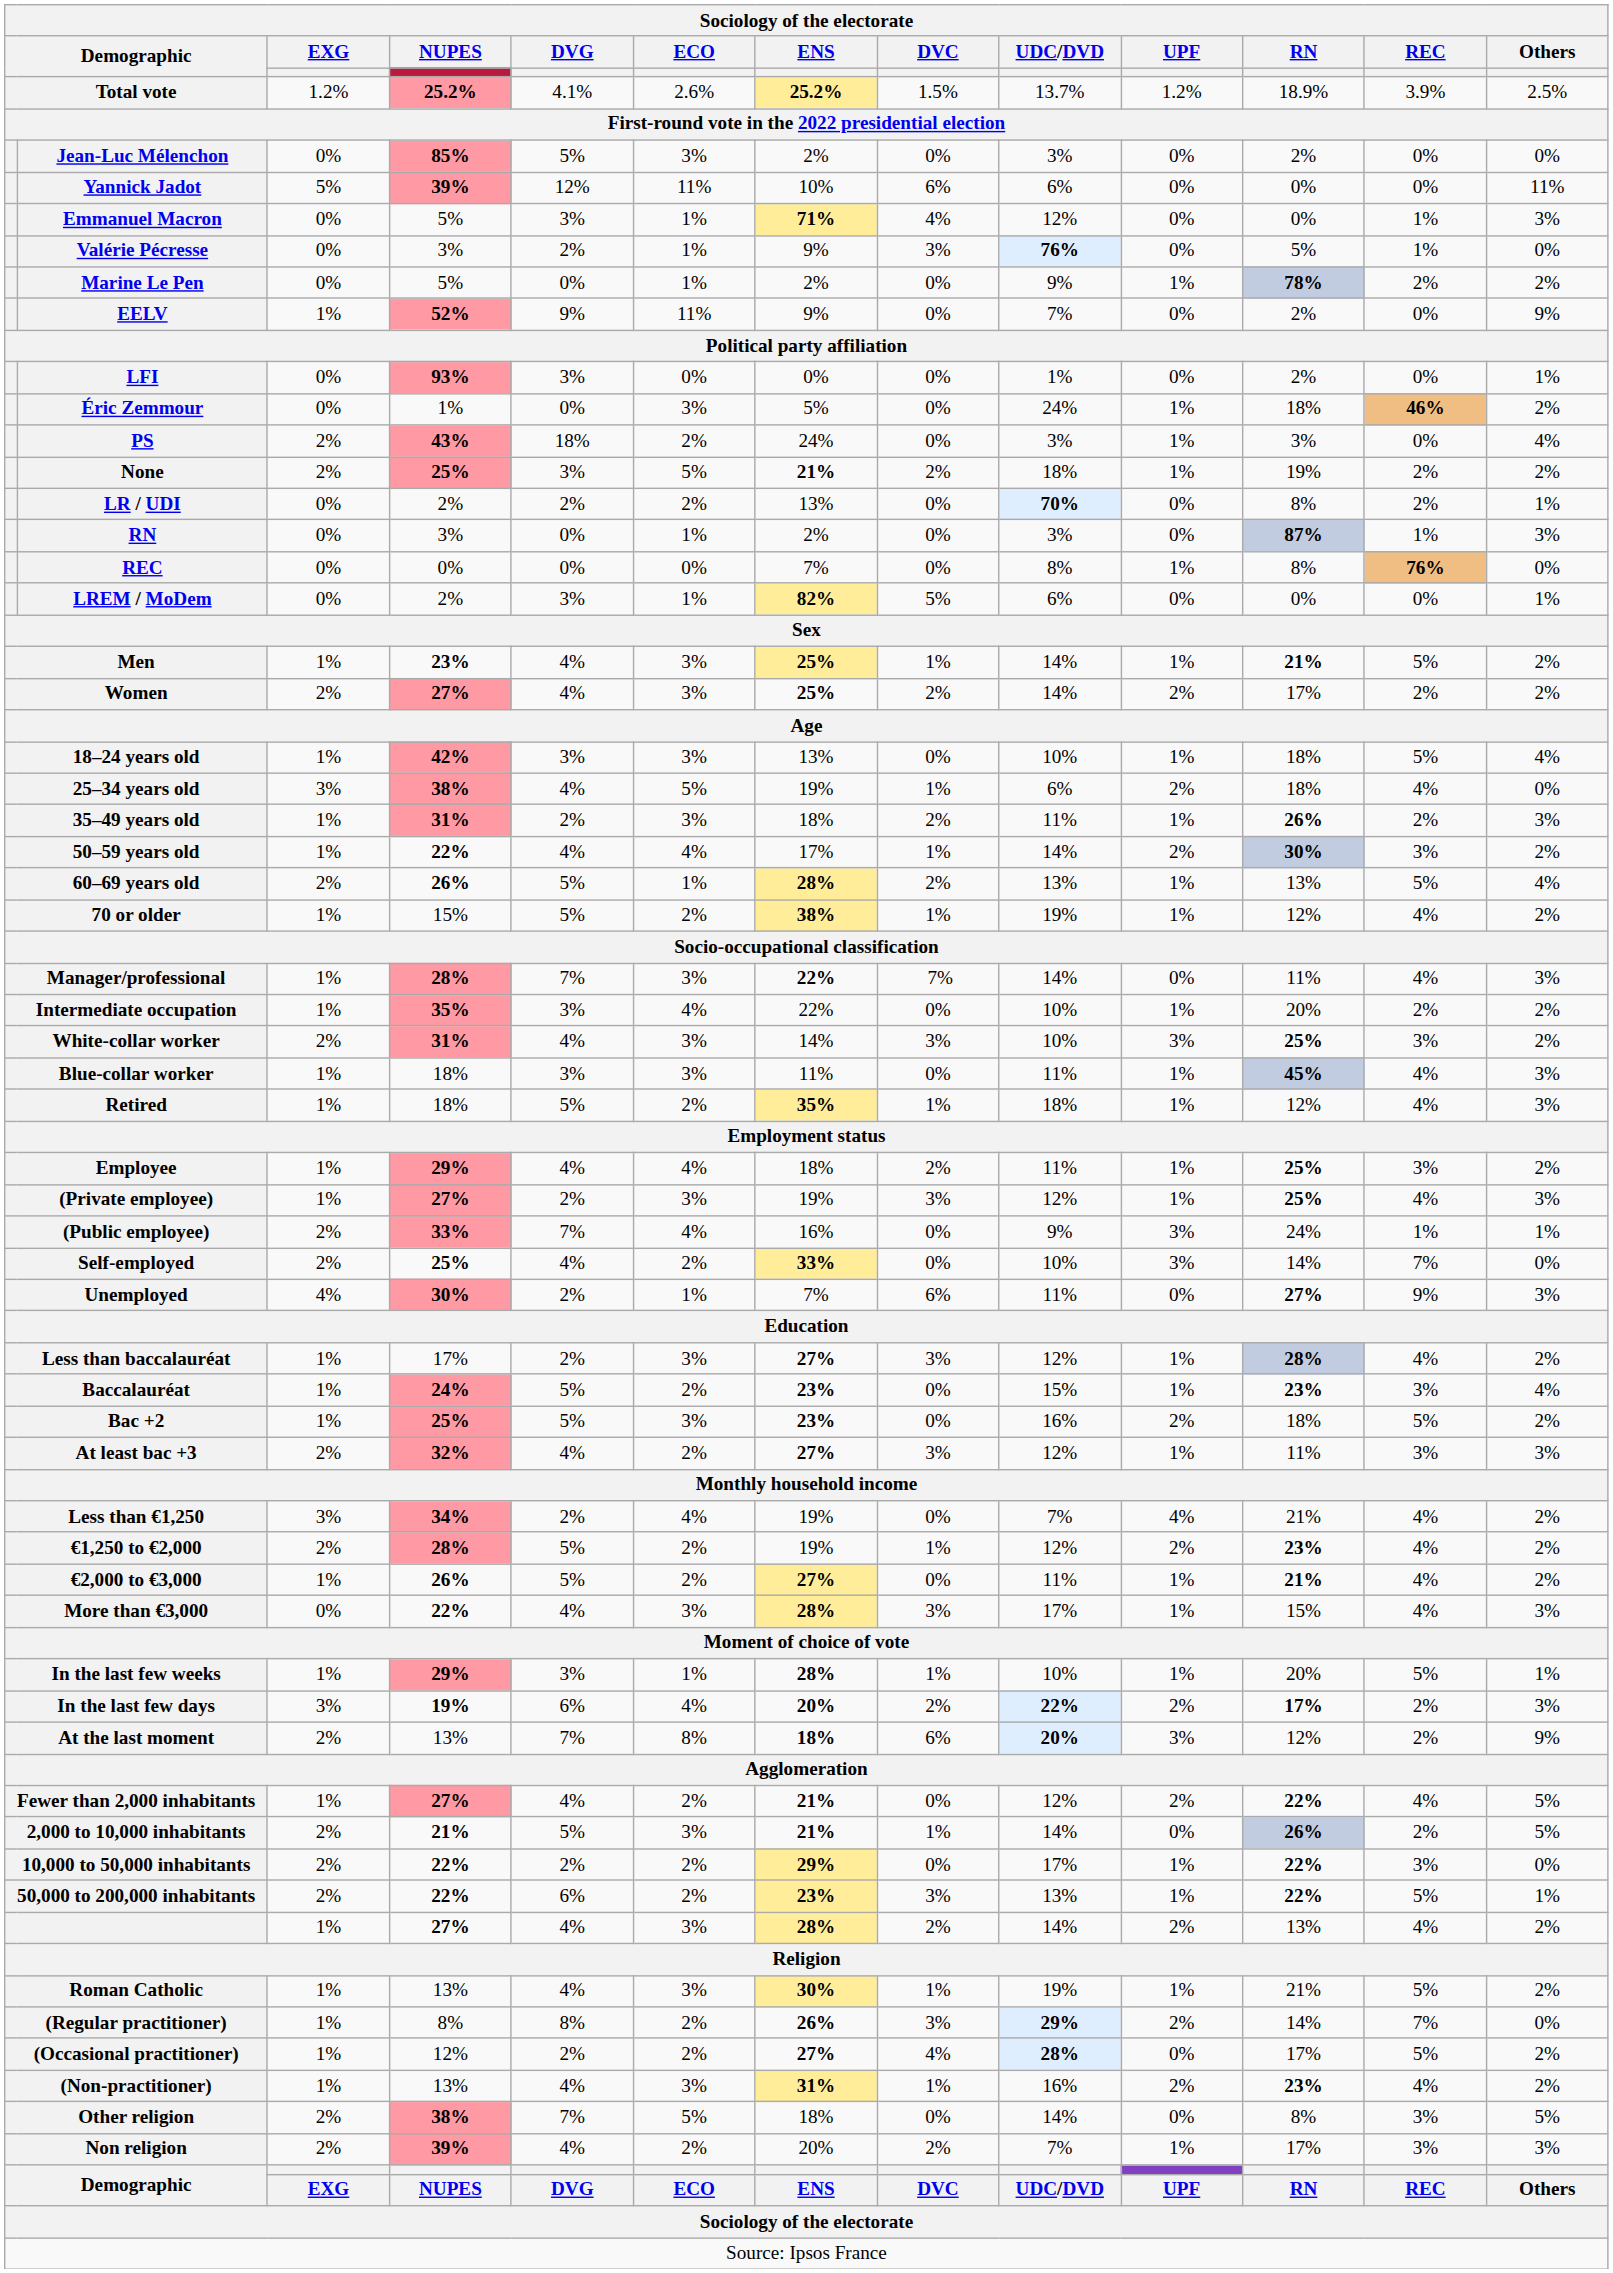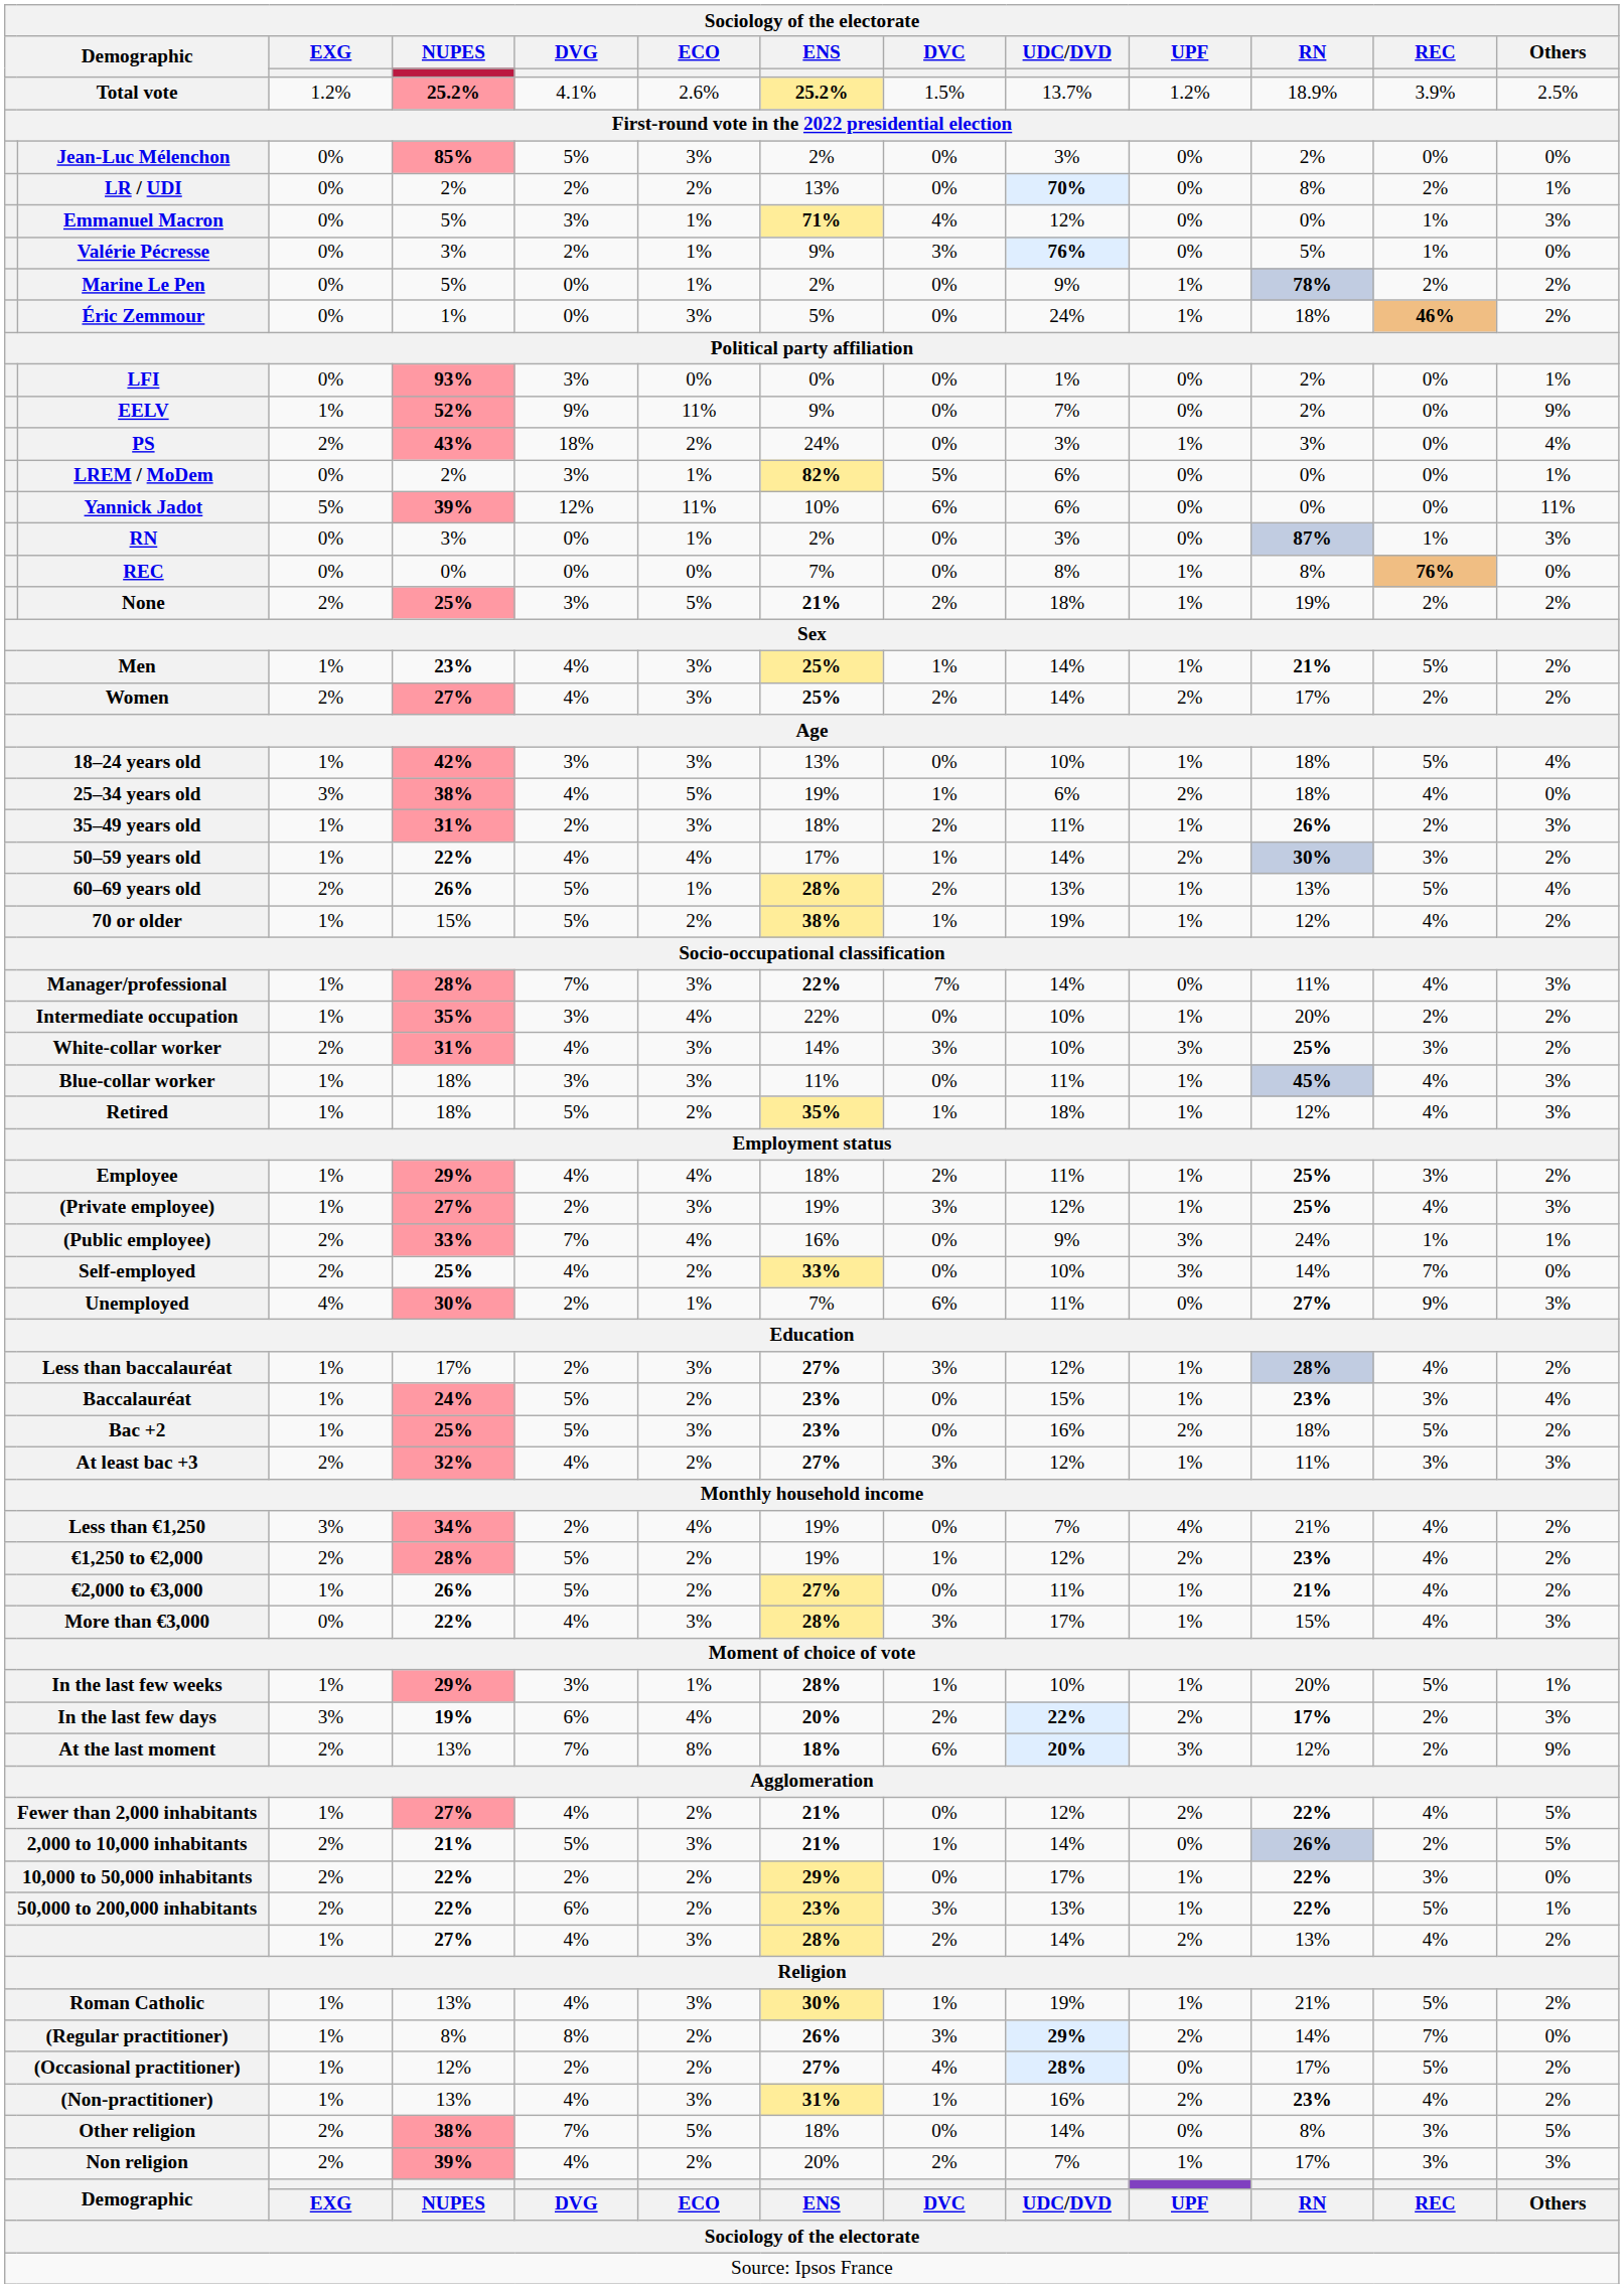rows swapped: Yannick Jadot <-> LR / UDI
rows swapped: Éric Zemmour <-> EELV
rows swapped: LREM / MoDem <-> None
